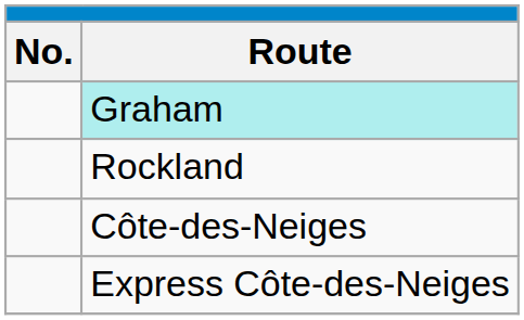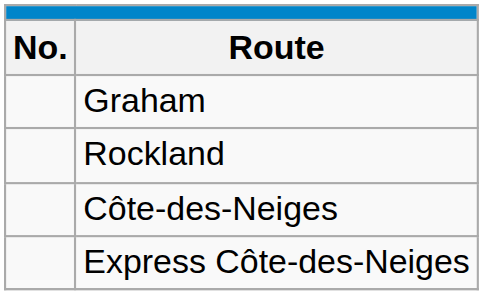Graham | Route: paleturquoise background -> no background
